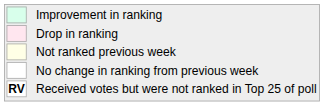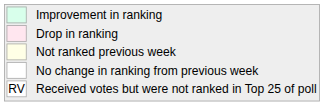Received votes but were not ranked in Top 25 of poll | column 1: bold -> normal
